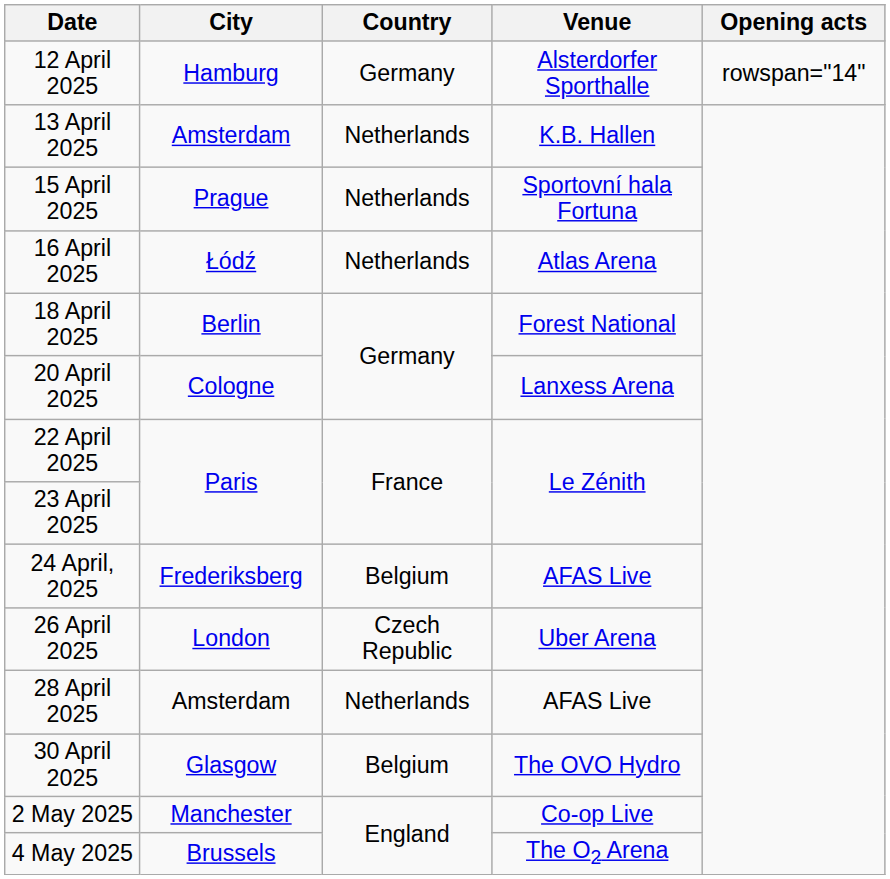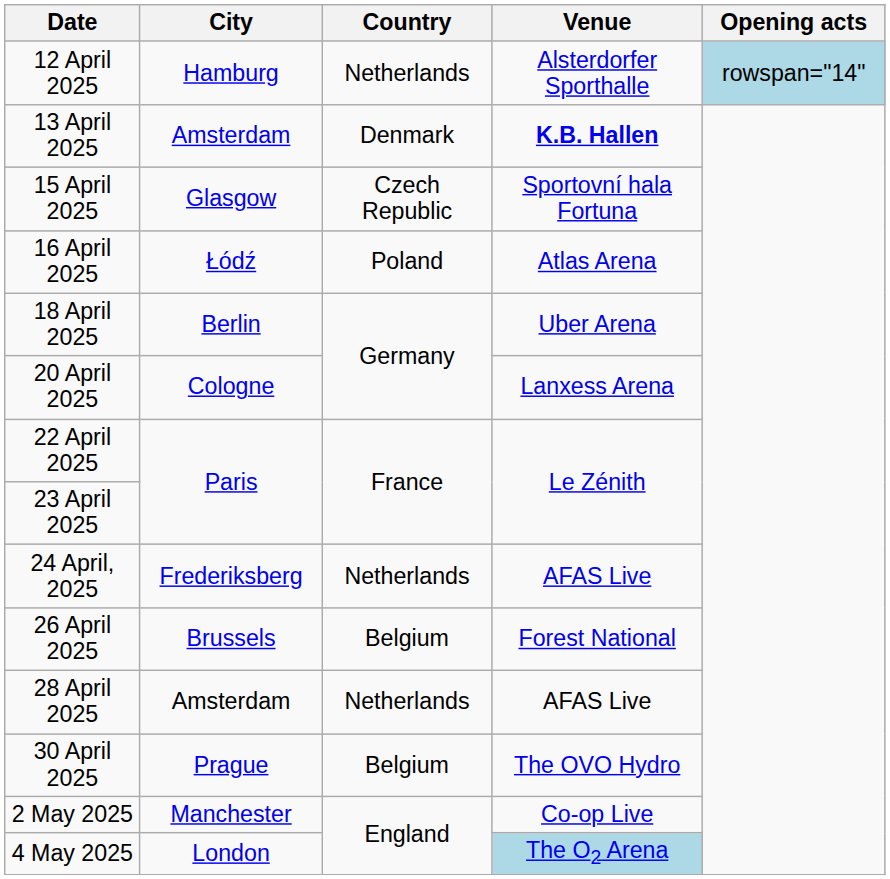12 April 2025 | Country: Germany -> Netherlands
12 April 2025 | Opening acts: no background -> lightblue background
13 April 2025 | Country: Netherlands -> Denmark
13 April 2025 | Venue: normal -> bold
15 April 2025 | City: Prague -> Glasgow
15 April 2025 | Country: Netherlands -> Czech Republic
16 April 2025 | Country: Netherlands -> Poland
18 April 2025 | Venue: Forest National -> Uber Arena
24 April, 2025 | Country: Belgium -> Netherlands
26 April 2025 | City: London -> Brussels
26 April 2025 | Country: Czech Republic -> Belgium
26 April 2025 | Venue: Uber Arena -> Forest National
30 April 2025 | City: Glasgow -> Prague
4 May 2025 | City: Brussels -> London
4 May 2025 | Venue: no background -> lightblue background
